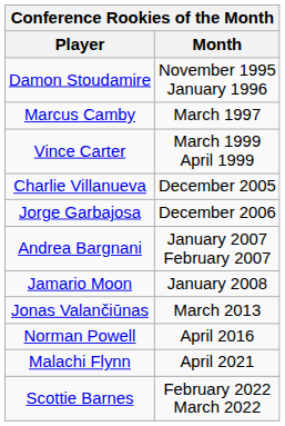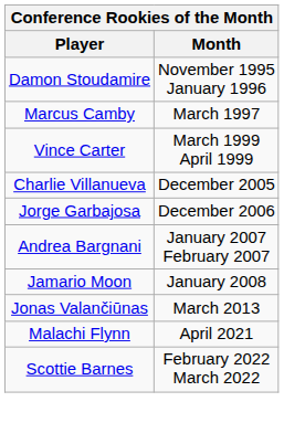- row: Norman Powell | April 2016
